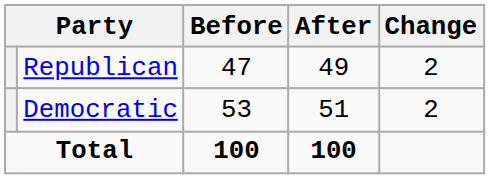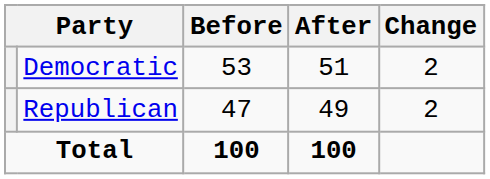rows swapped: Democratic <-> Republican
